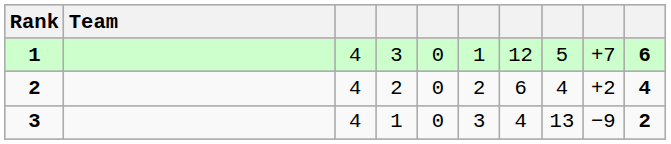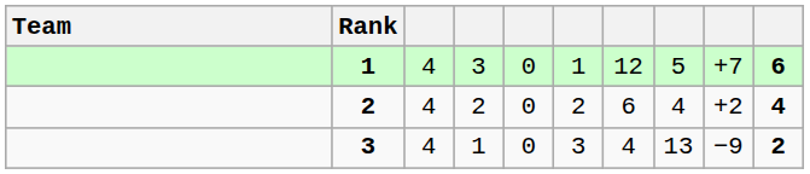columns swapped: Rank <-> Team
